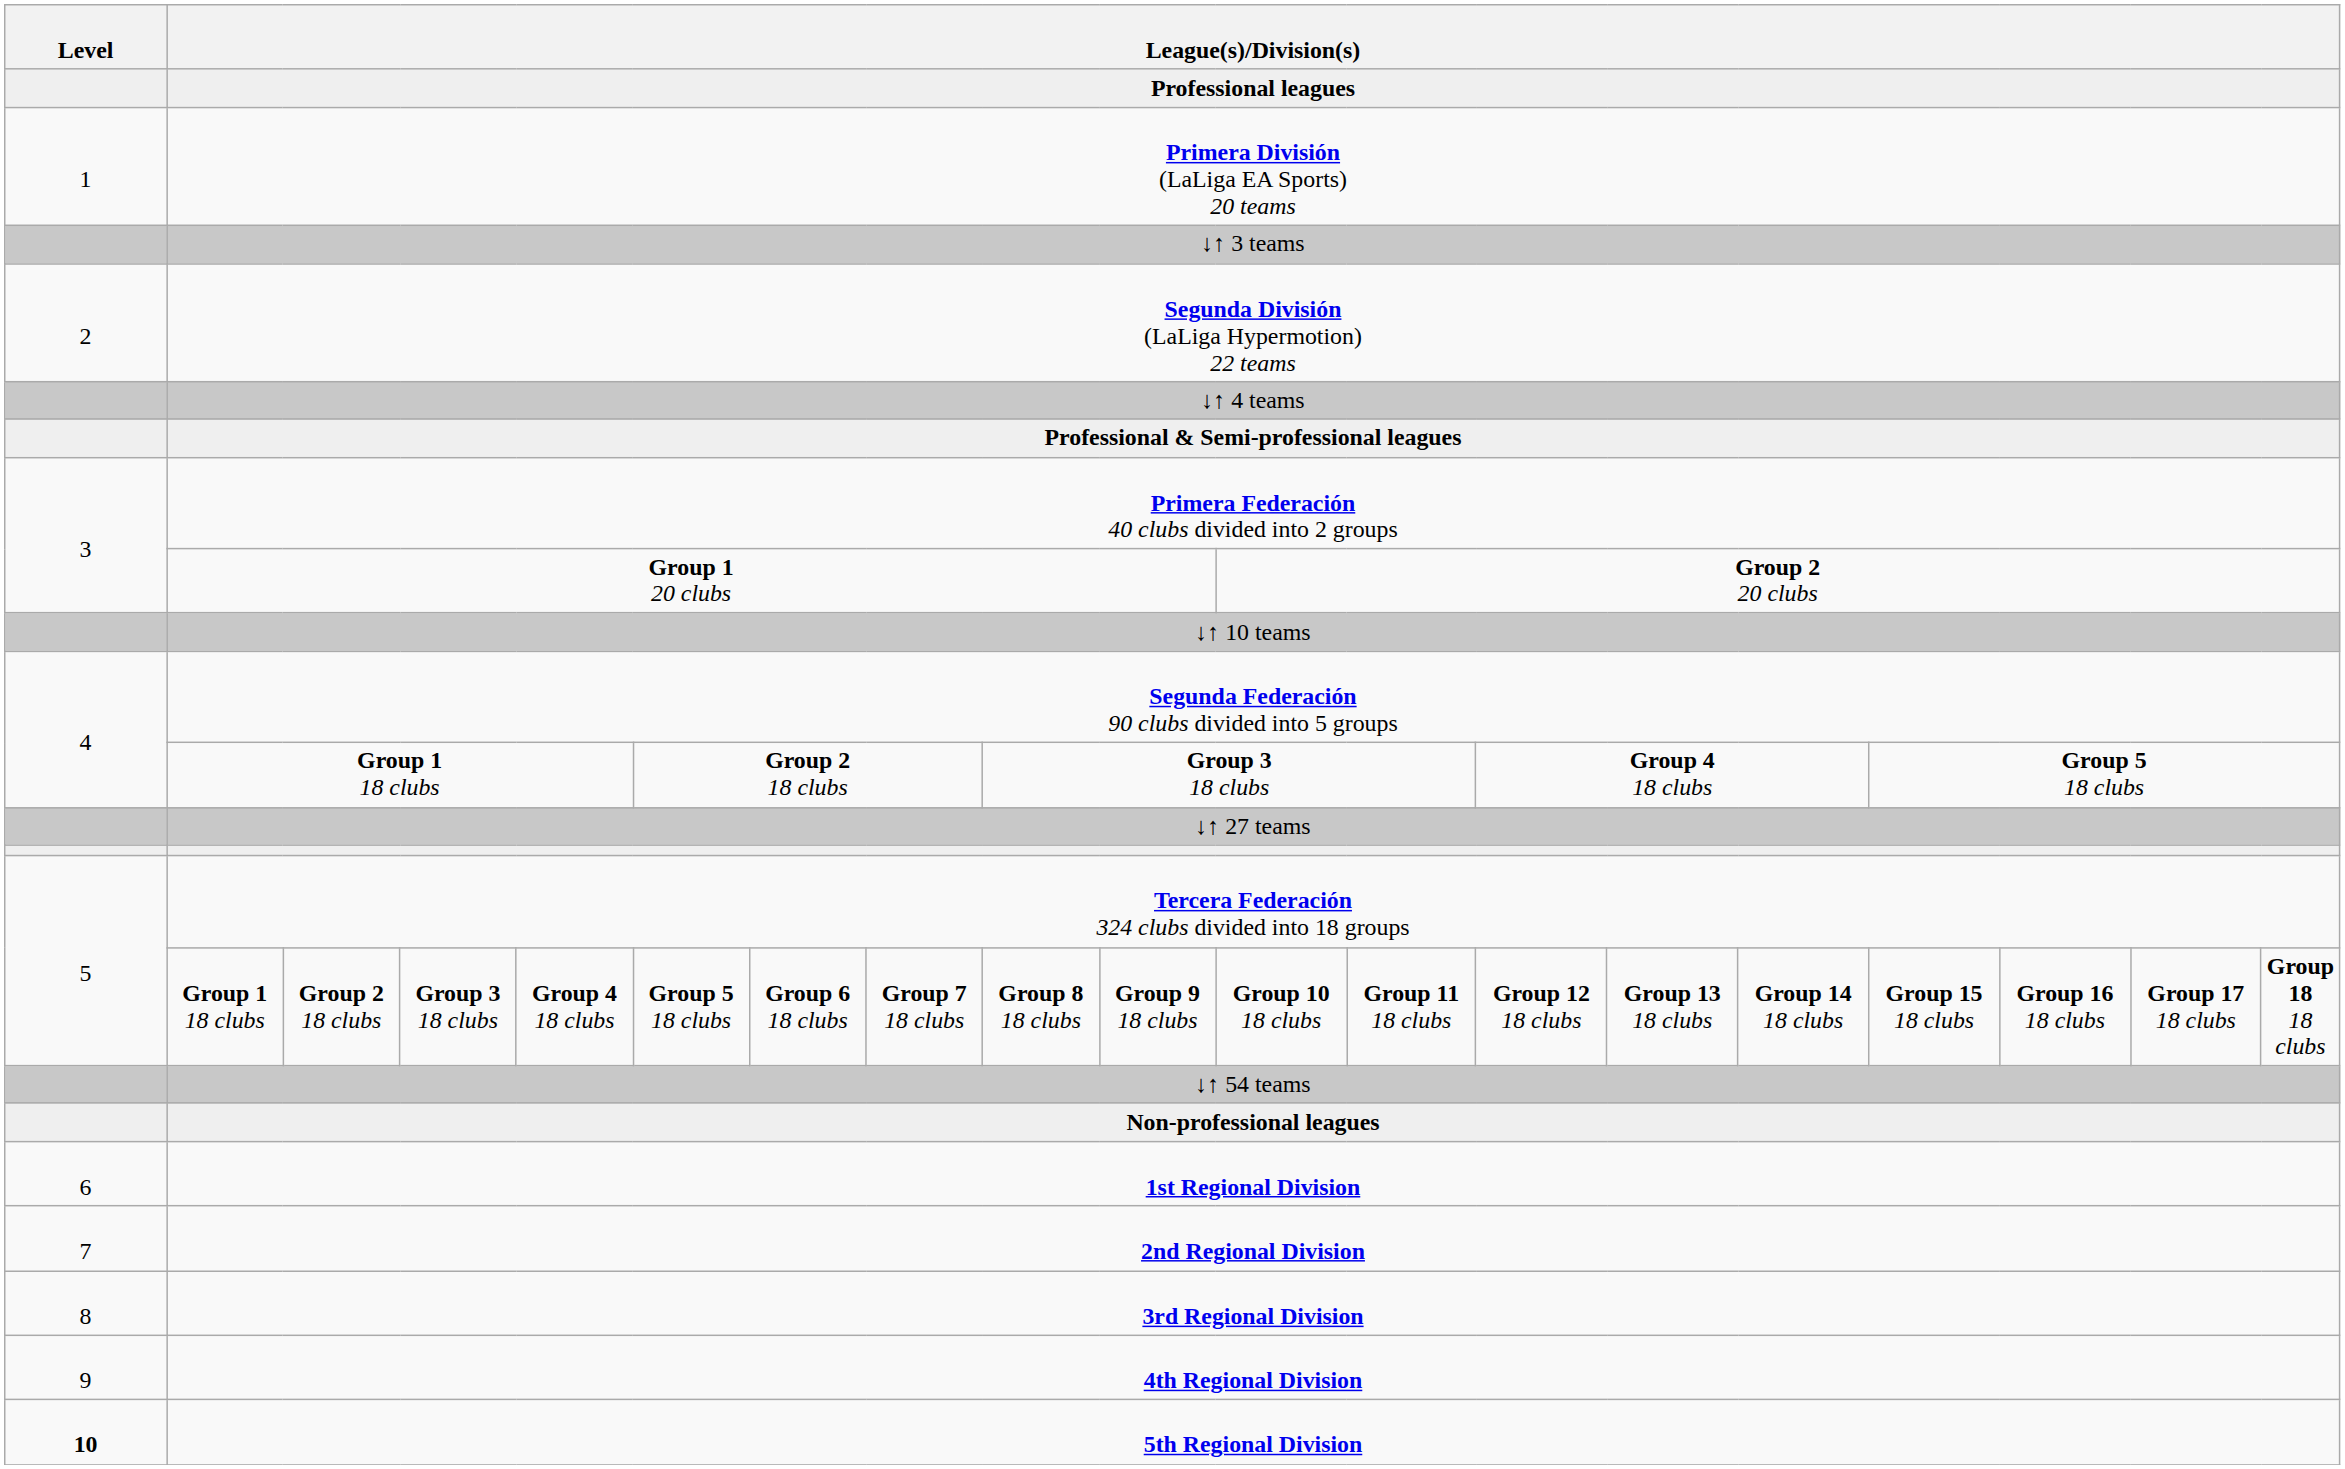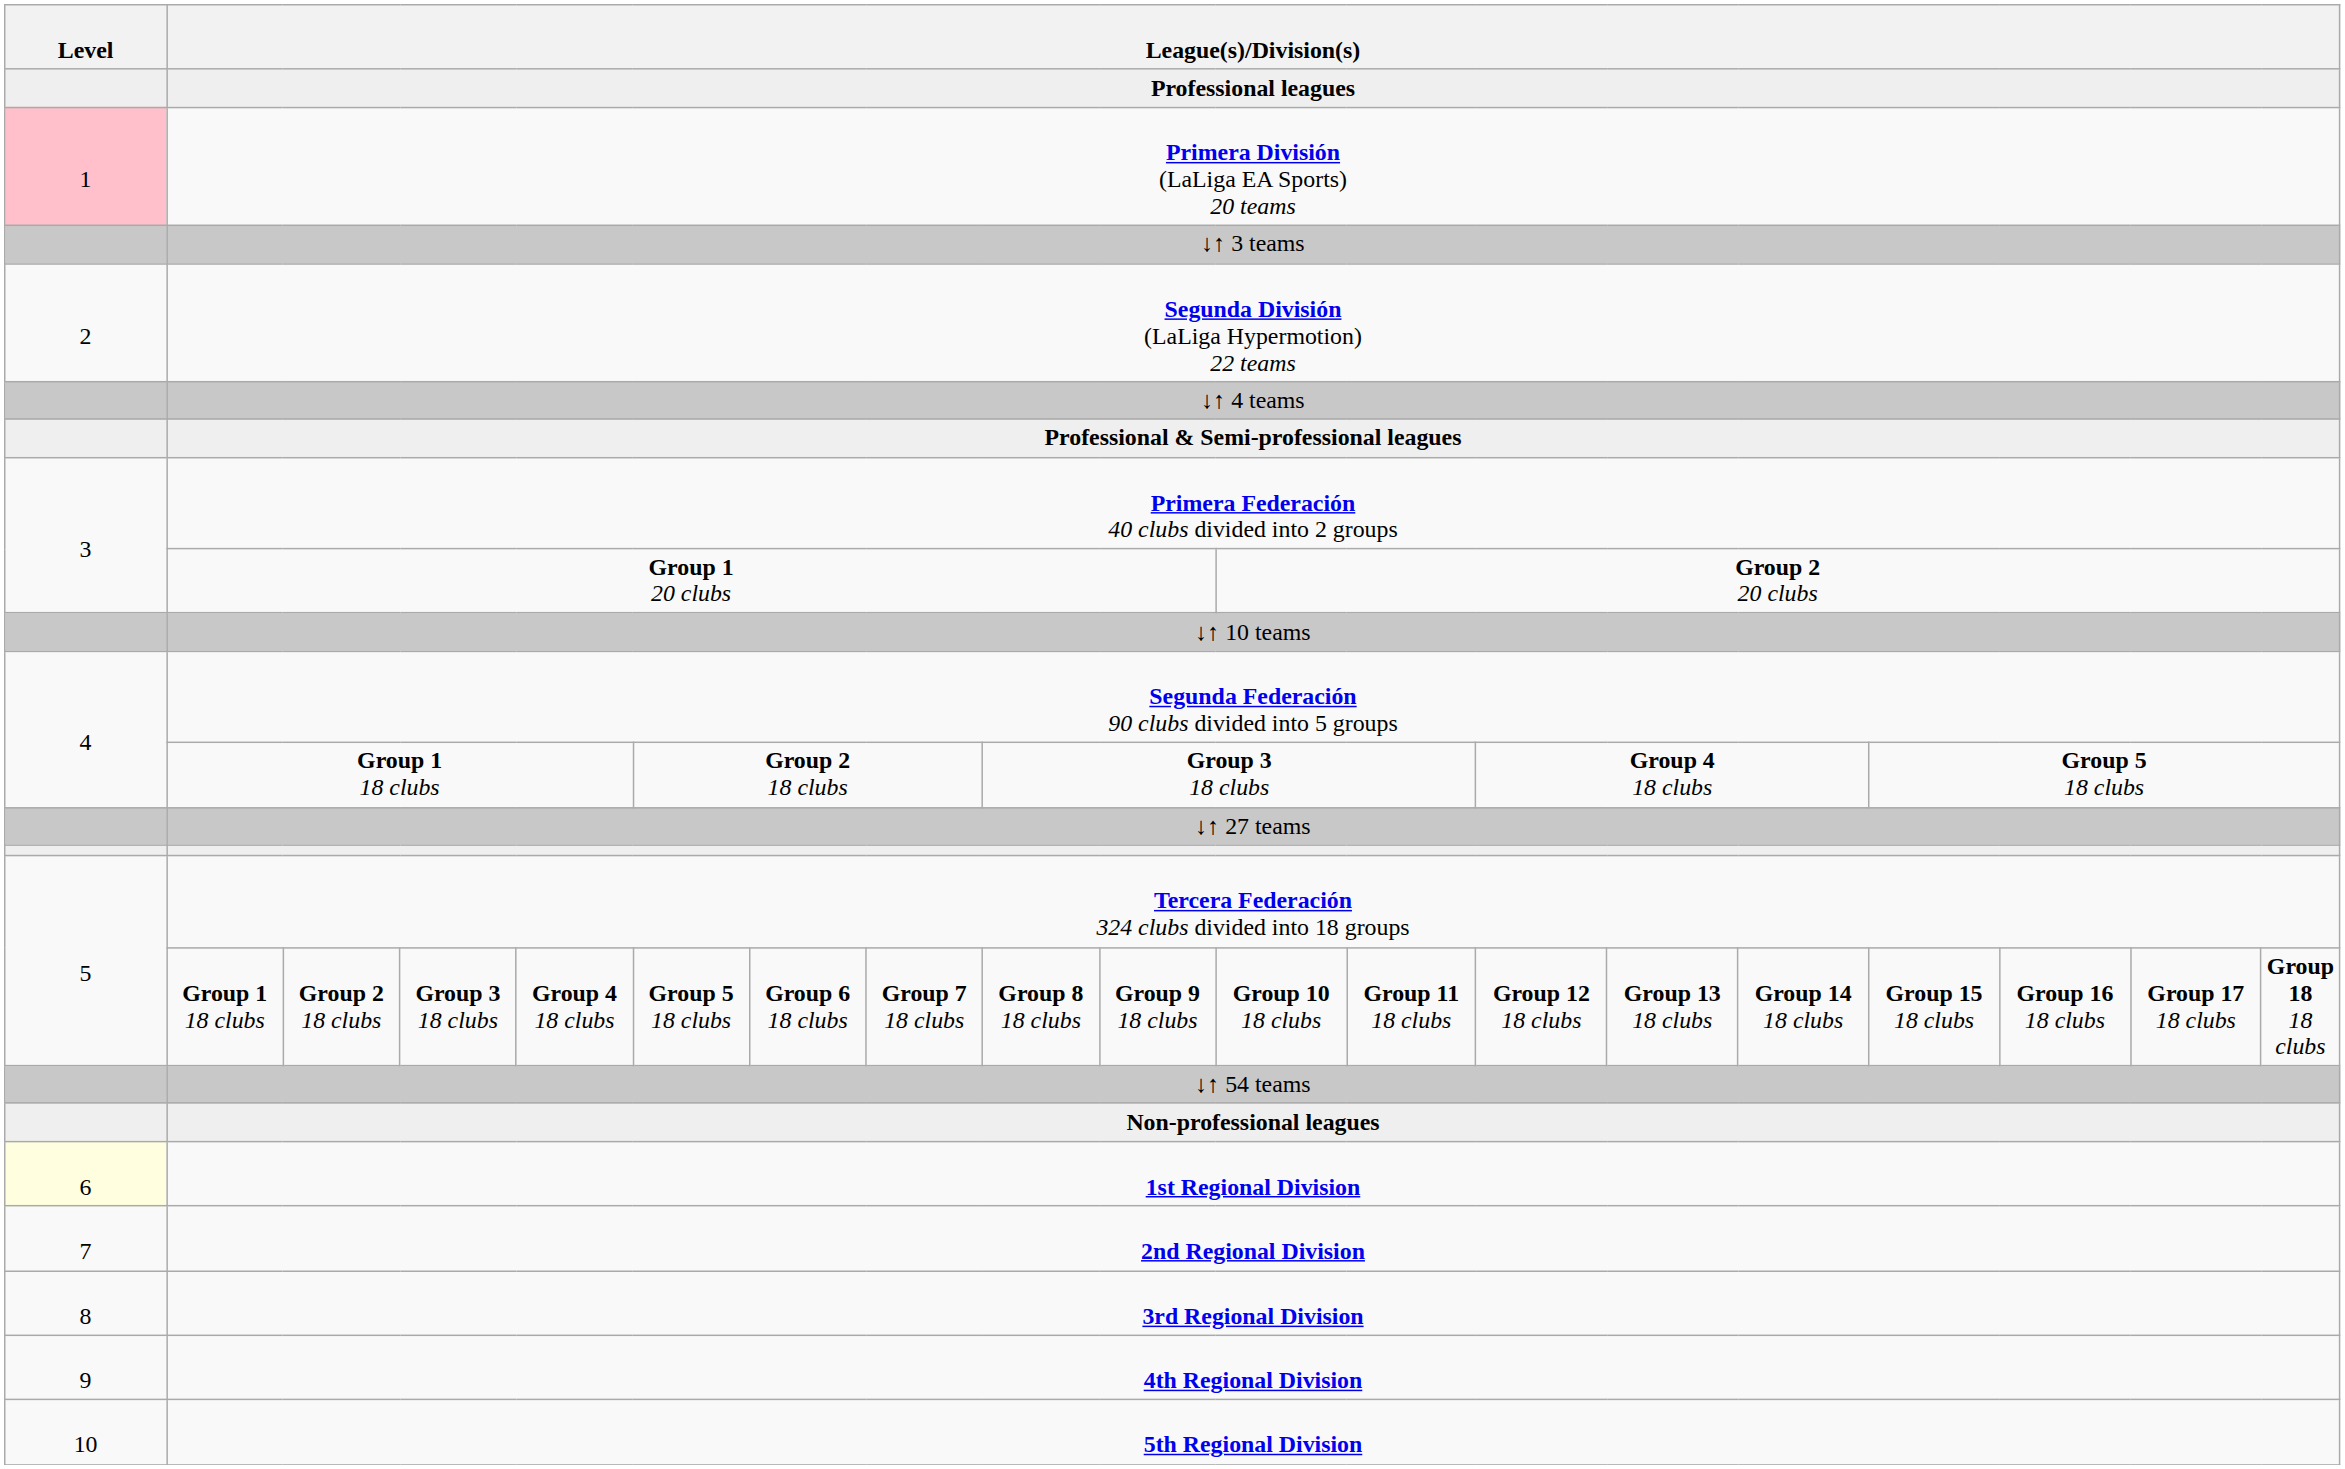Primera División (LaLiga EA Sports) 20 teams | Level: no background -> pink background
1st Regional Division | Level: no background -> lightyellow background
5th Regional Division | Level: bold -> normal
